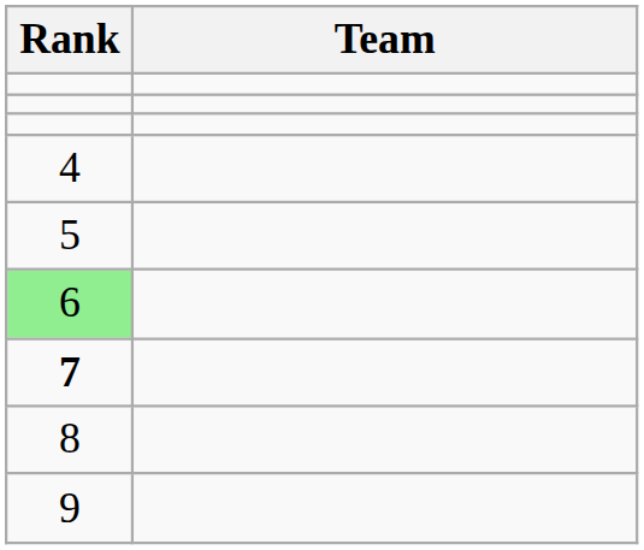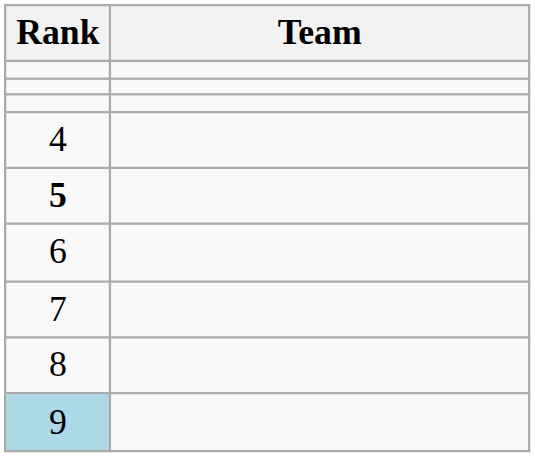row 6 | Rank: normal -> bold
row 7 | Rank: lightgreen background -> no background
row 8 | Rank: bold -> normal
row 10 | Rank: no background -> lightblue background
